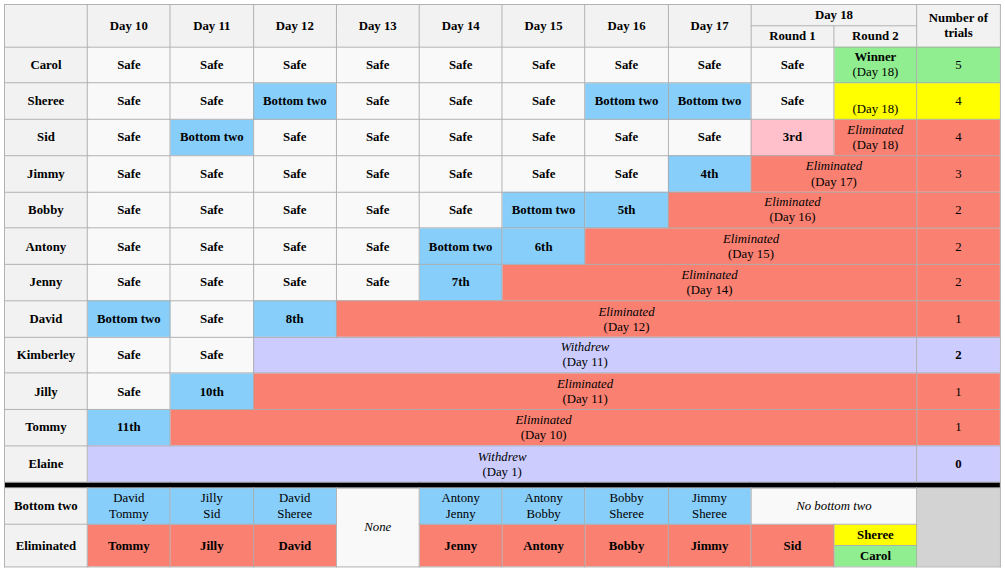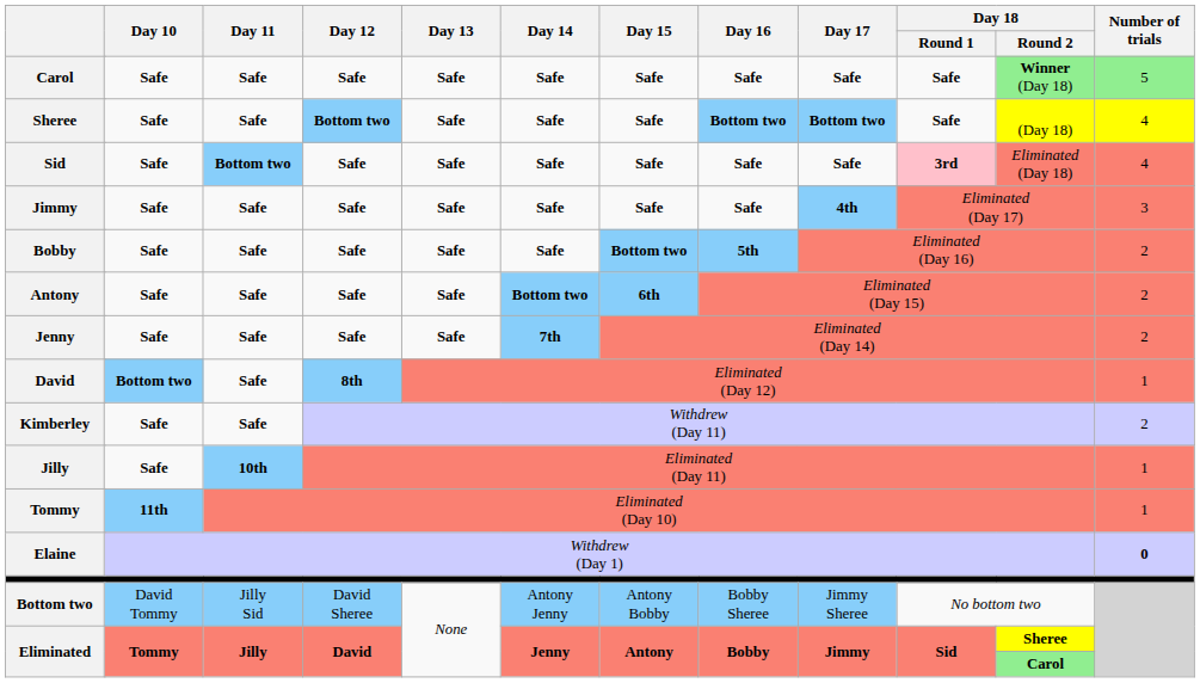Kimberley | Number of trials: bold -> normal
